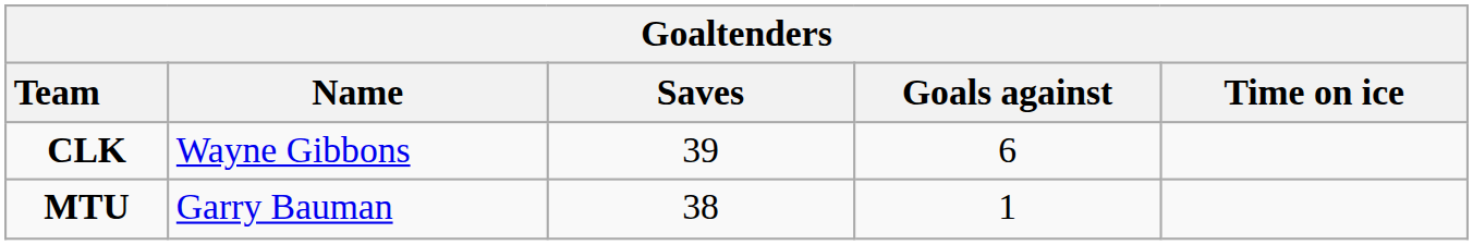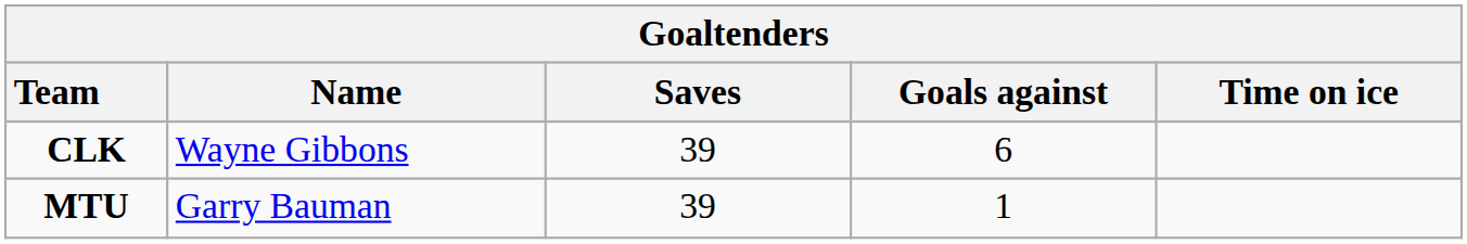MTU | Saves: 38 -> 39
